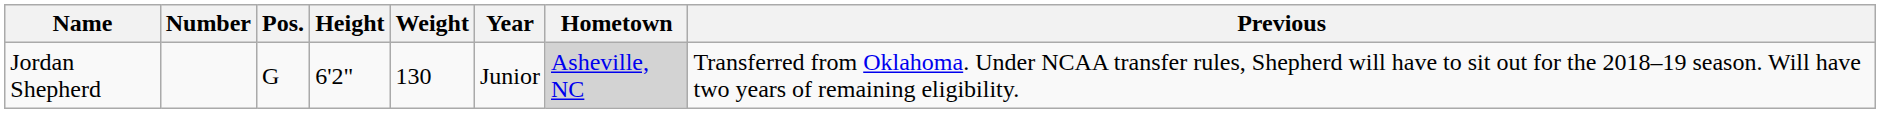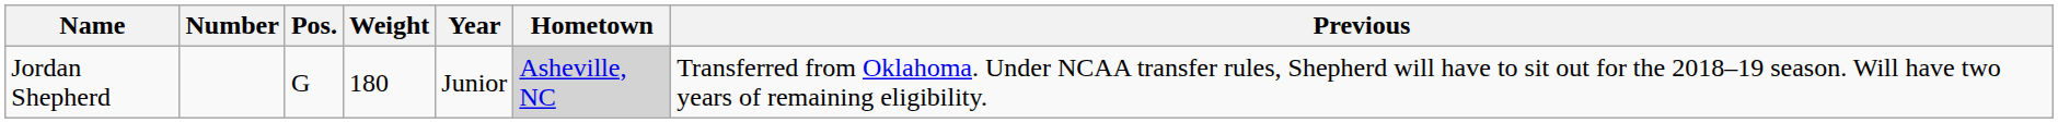- column: Height | 6'2"
Jordan Shepherd | Weight: 130 -> 180
